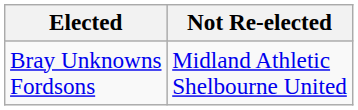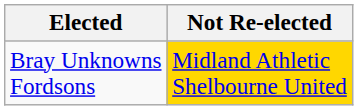Bray Unknowns Fordsons | Not Re-elected: no background -> gold background
